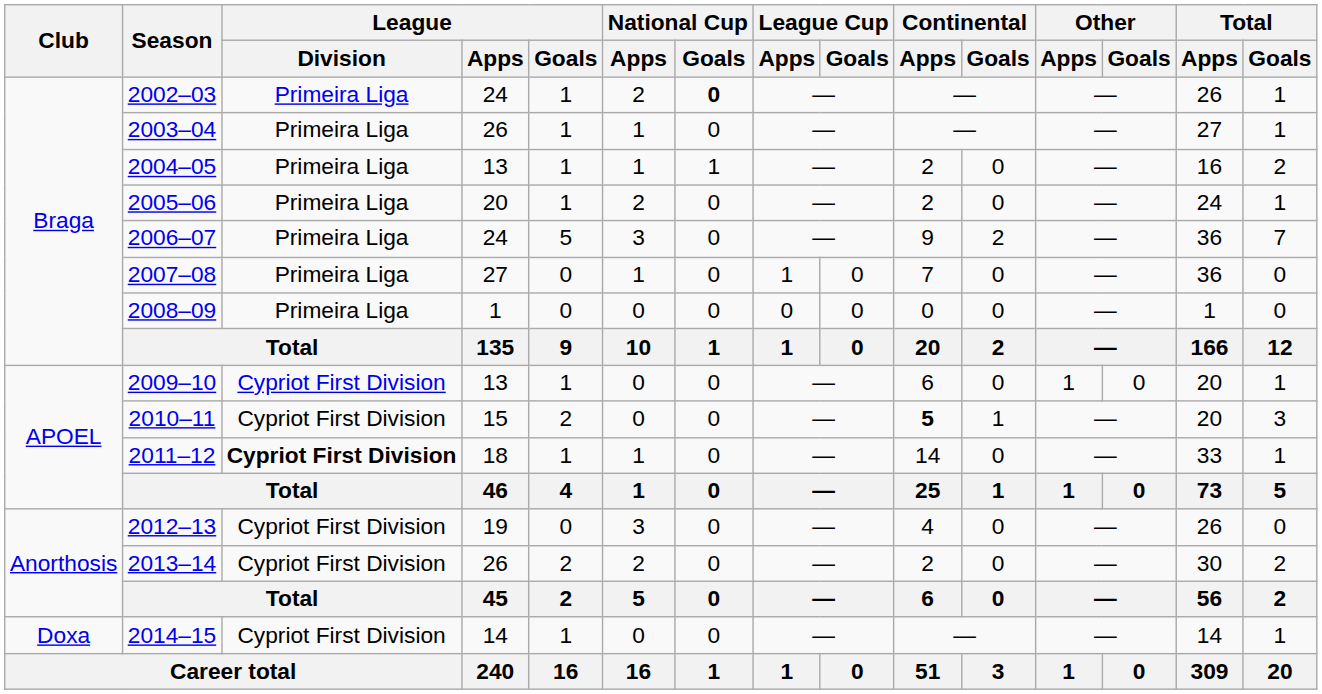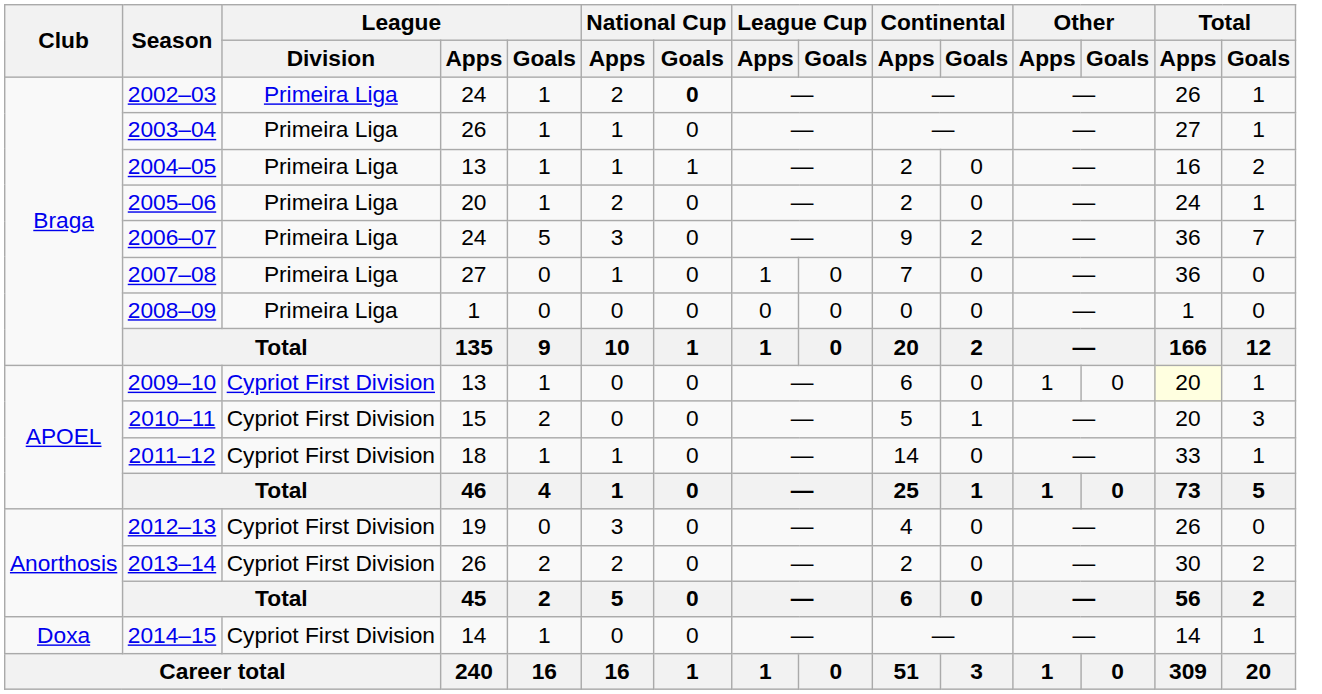2009–10 | Total / Apps: no background -> lightyellow background
2010–11 | Continental / Apps: bold -> normal
2011–12 | League / Division: bold -> normal
